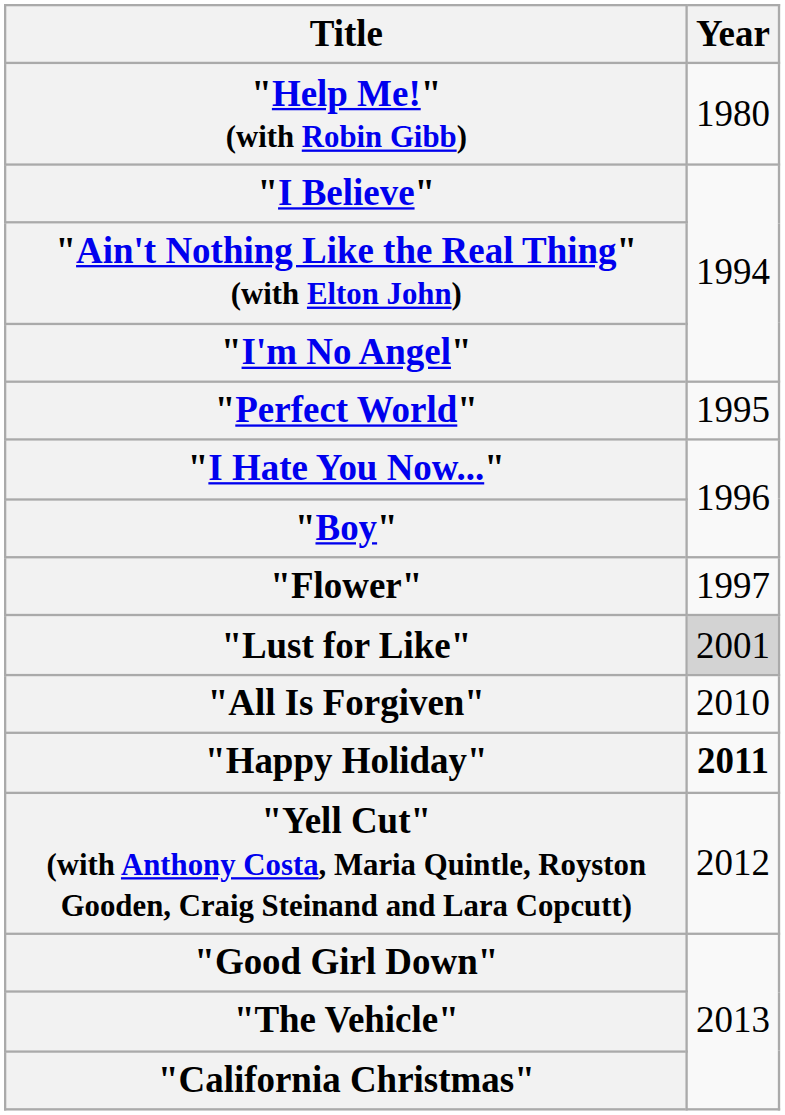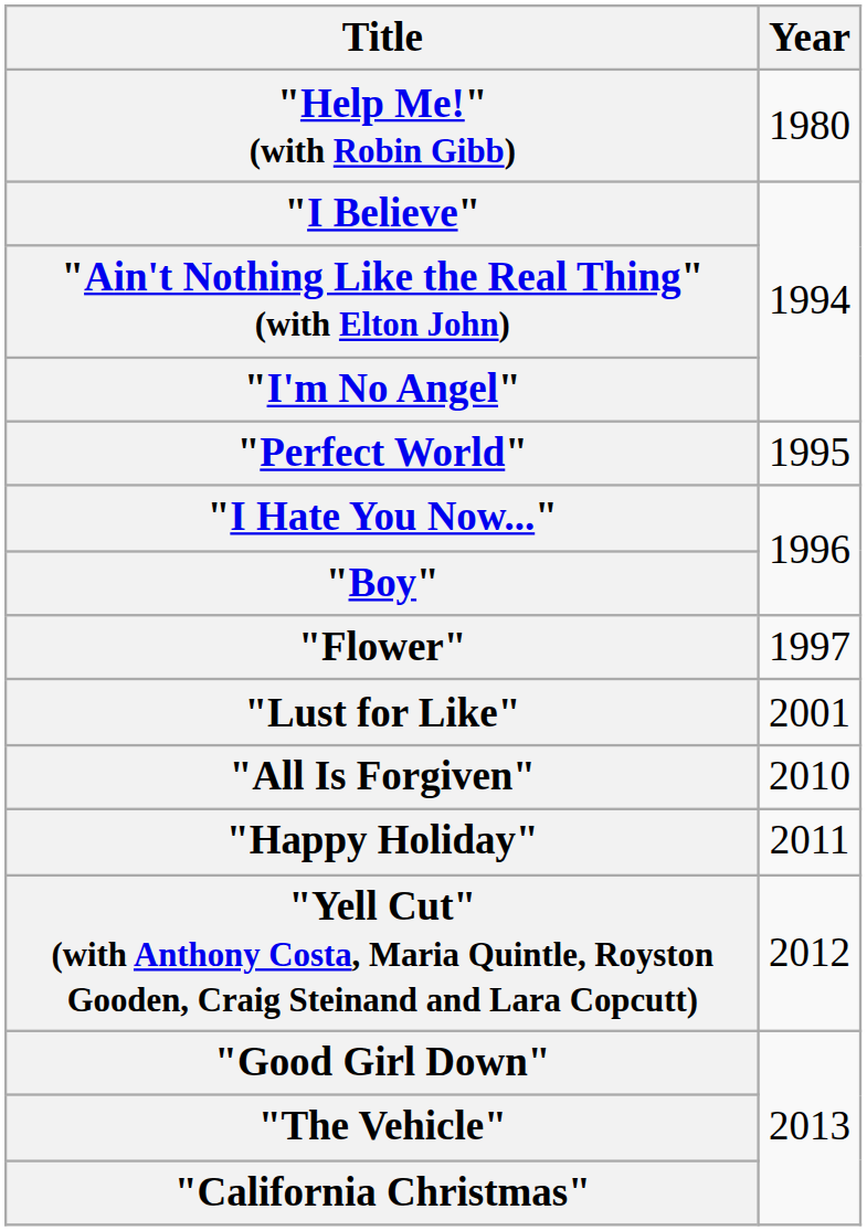"Lust for Like" | Year: lightgrey background -> no background
"Happy Holiday" | Year: bold -> normal
